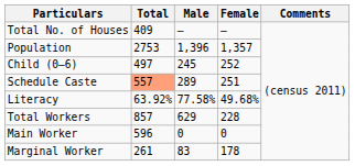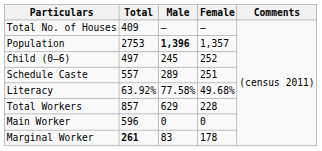Population | Male: normal -> bold
Schedule Caste | Total: lightsalmon background -> no background
Marginal Worker | Total: normal -> bold
